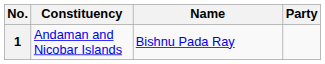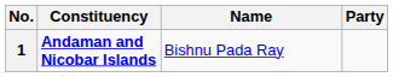1 | Constituency: normal -> bold
